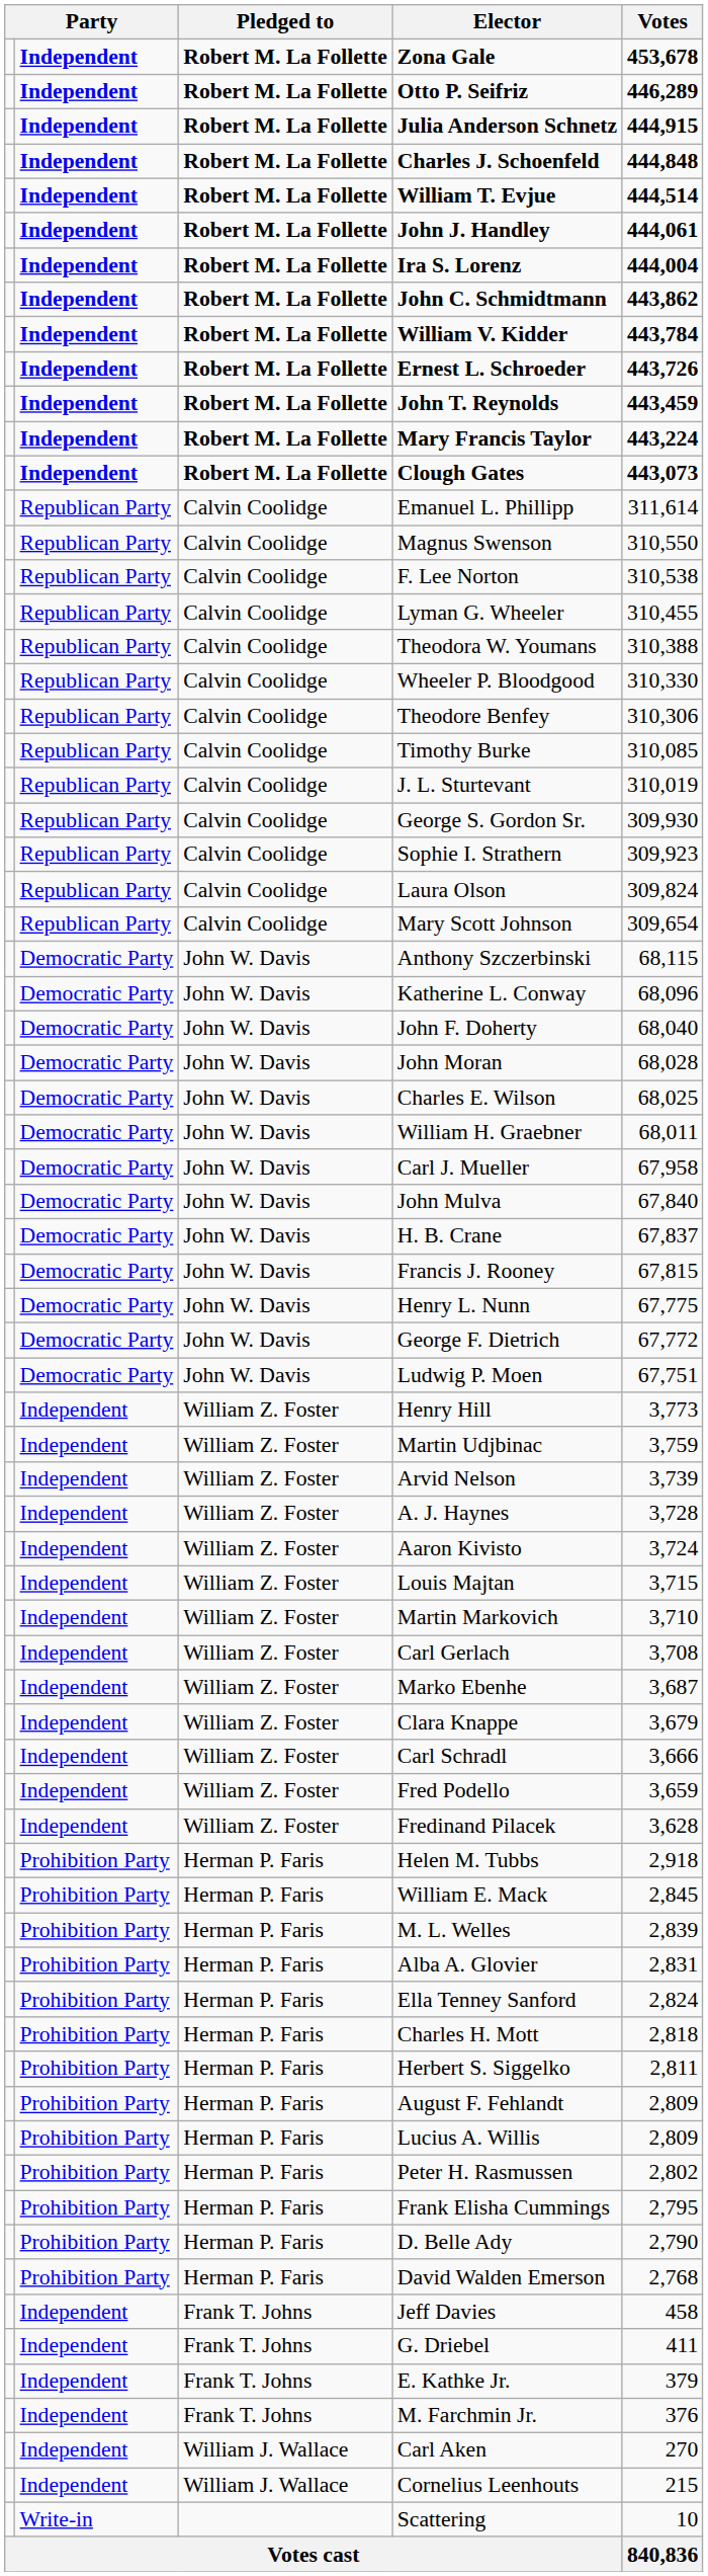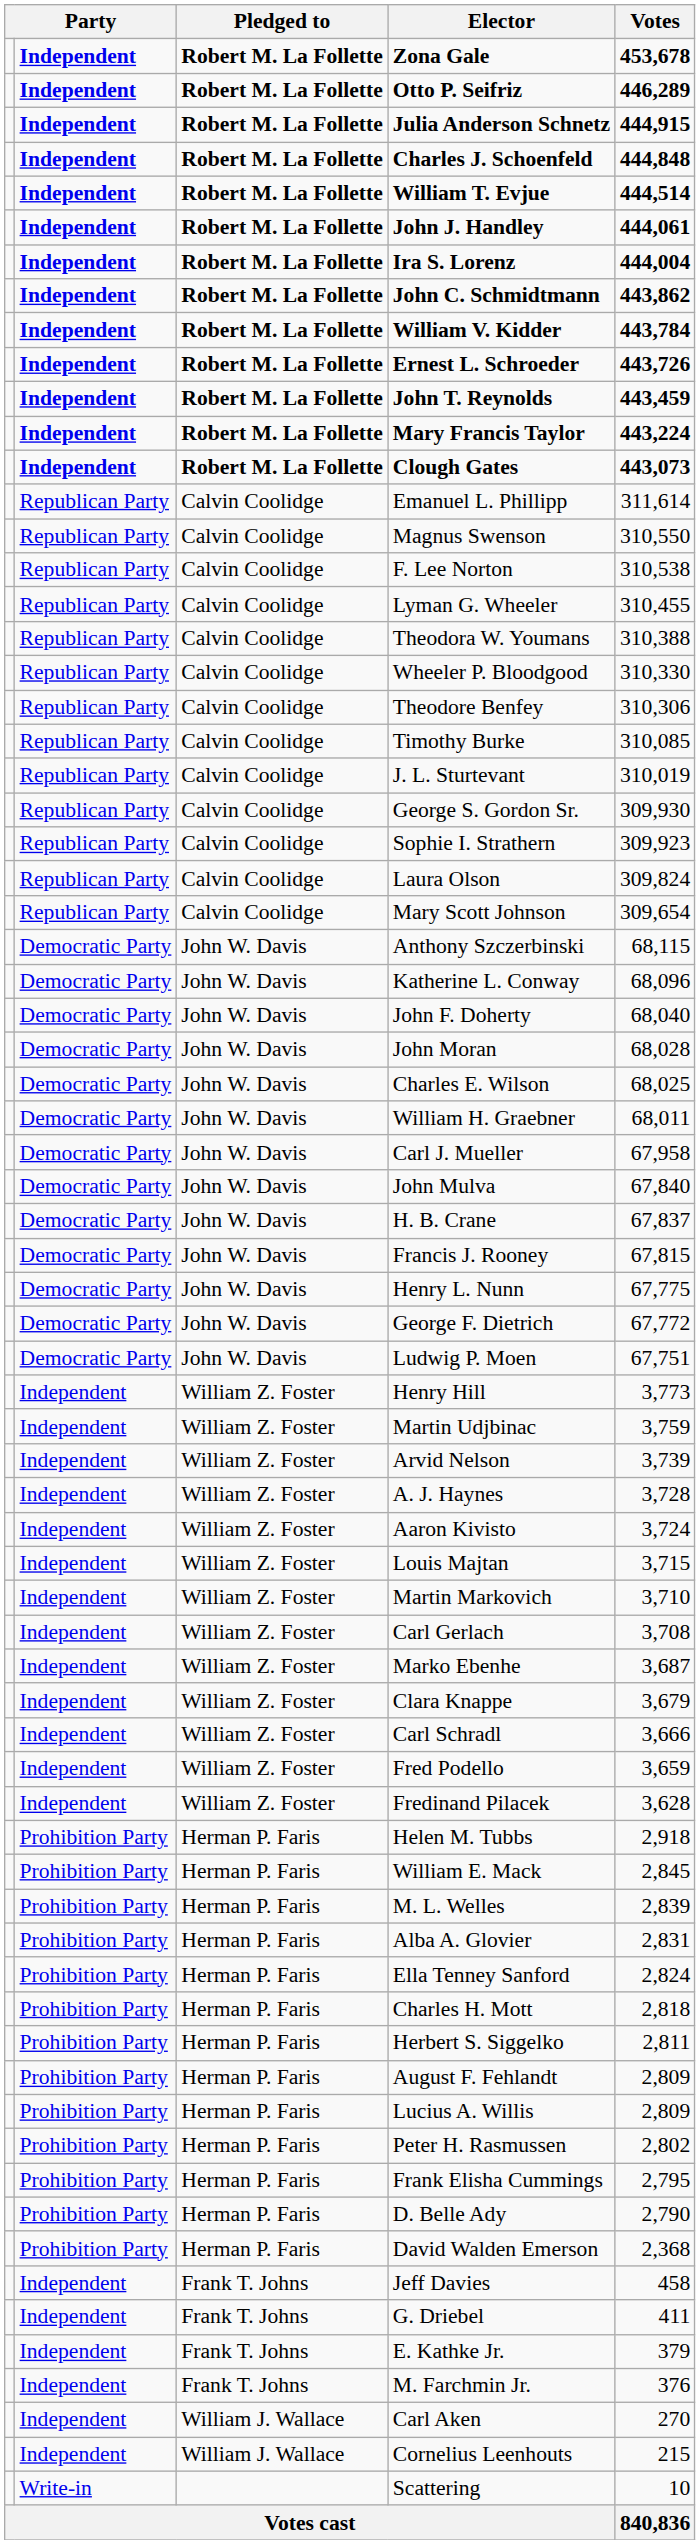David Walden Emerson | Votes: 2,768 -> 2,368
